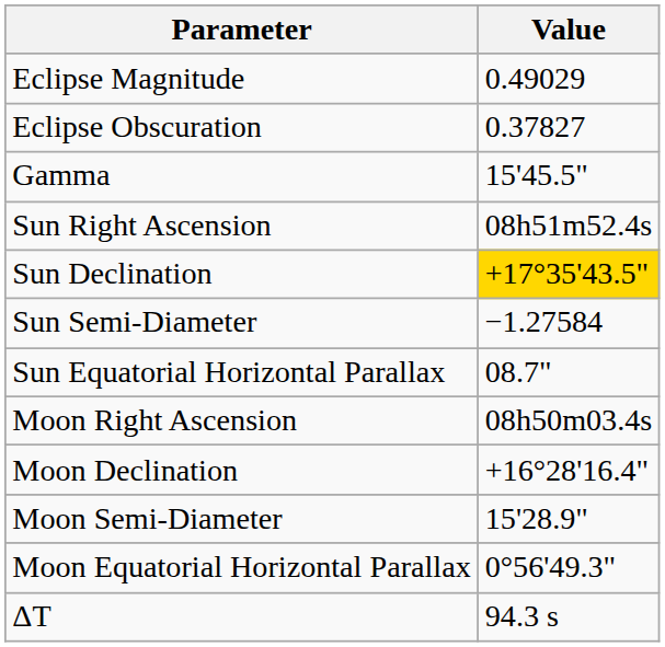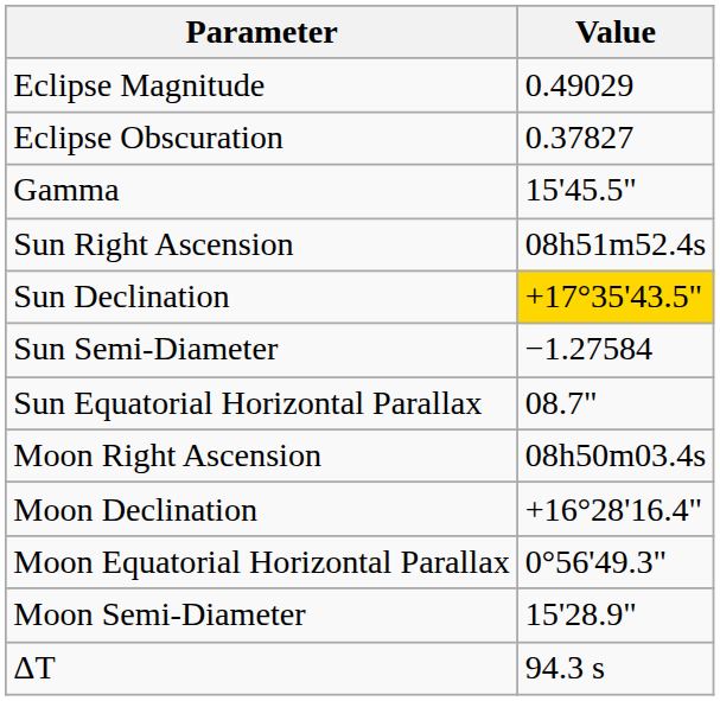rows swapped: Moon Semi-Diameter <-> Moon Equatorial Horizontal Parallax
